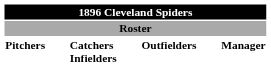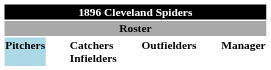Pitchers | column 1: no background -> lightblue background
